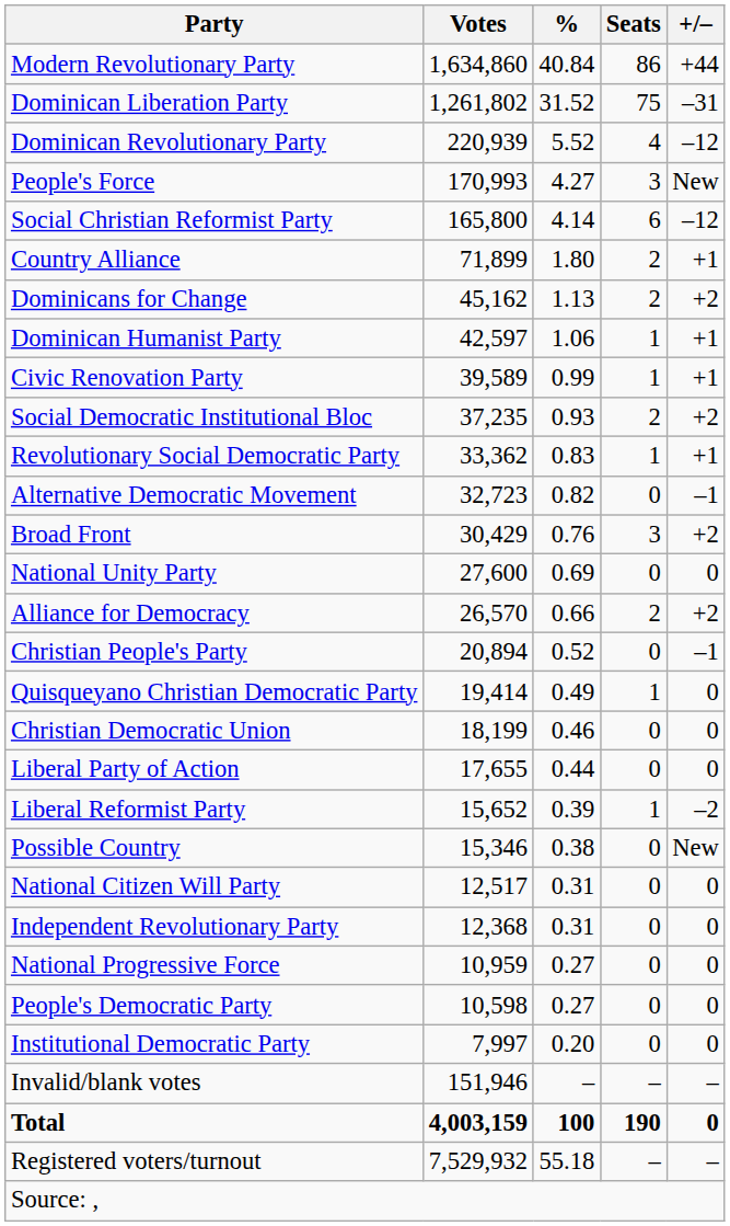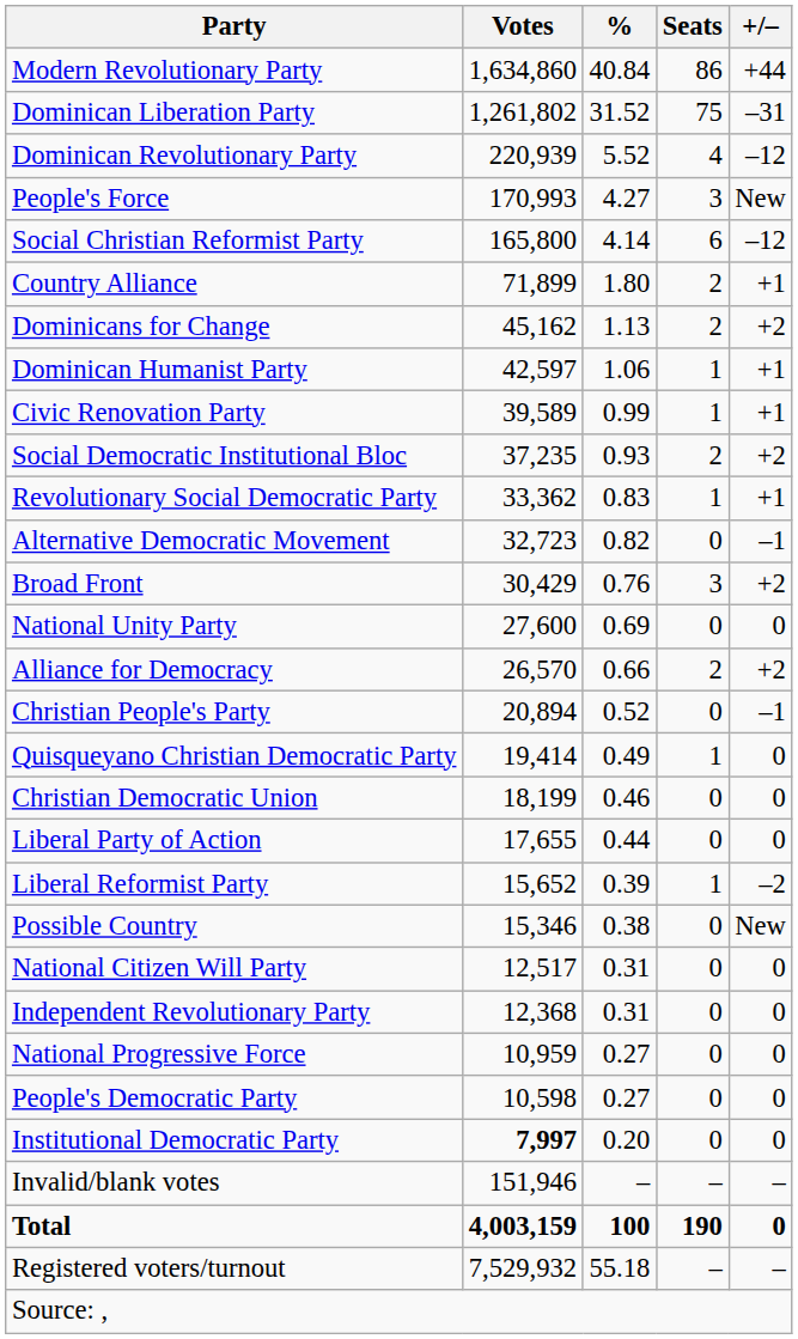Institutional Democratic Party | Votes: normal -> bold
